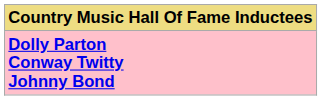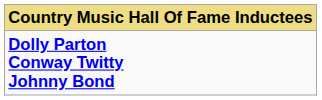row 2 | column 1: pink background -> no background
